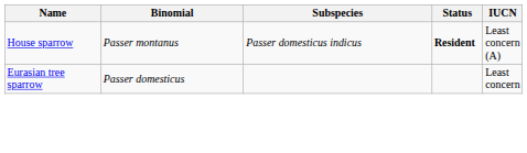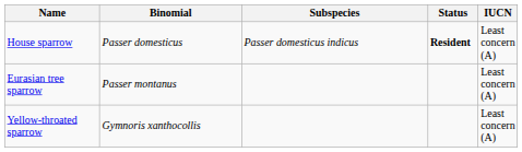House sparrow | Binomial: Passer montanus -> Passer domesticus
Eurasian tree sparrow | Binomial: Passer domesticus -> Passer montanus
Eurasian tree sparrow | IUCN: Least concern -> Least concern (A)
+ row: Yellow-throated sparrow | Gymnoris xanthocollis | Least concern (A)
